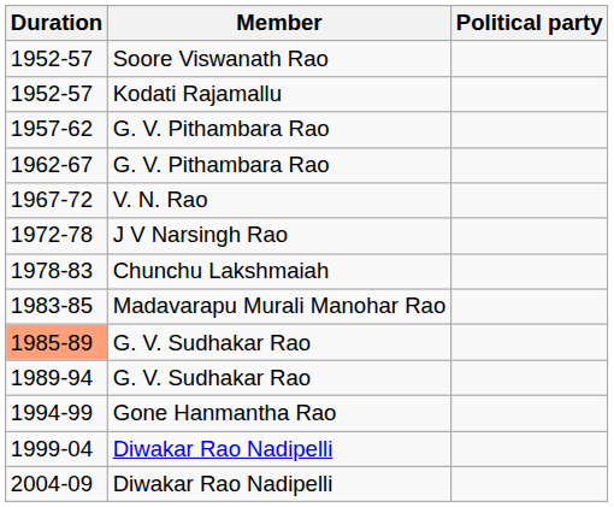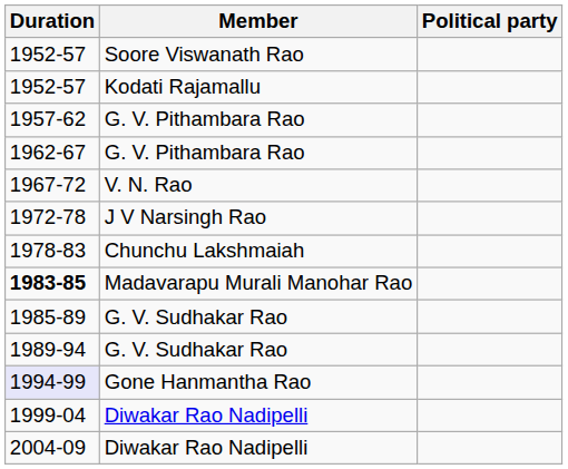1983-85 | Duration: normal -> bold
1985-89 | Duration: lightsalmon background -> no background
1994-99 | Duration: no background -> lavender background
